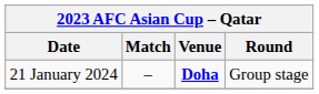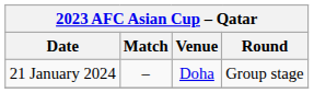21 January 2024 | Venue: bold -> normal
